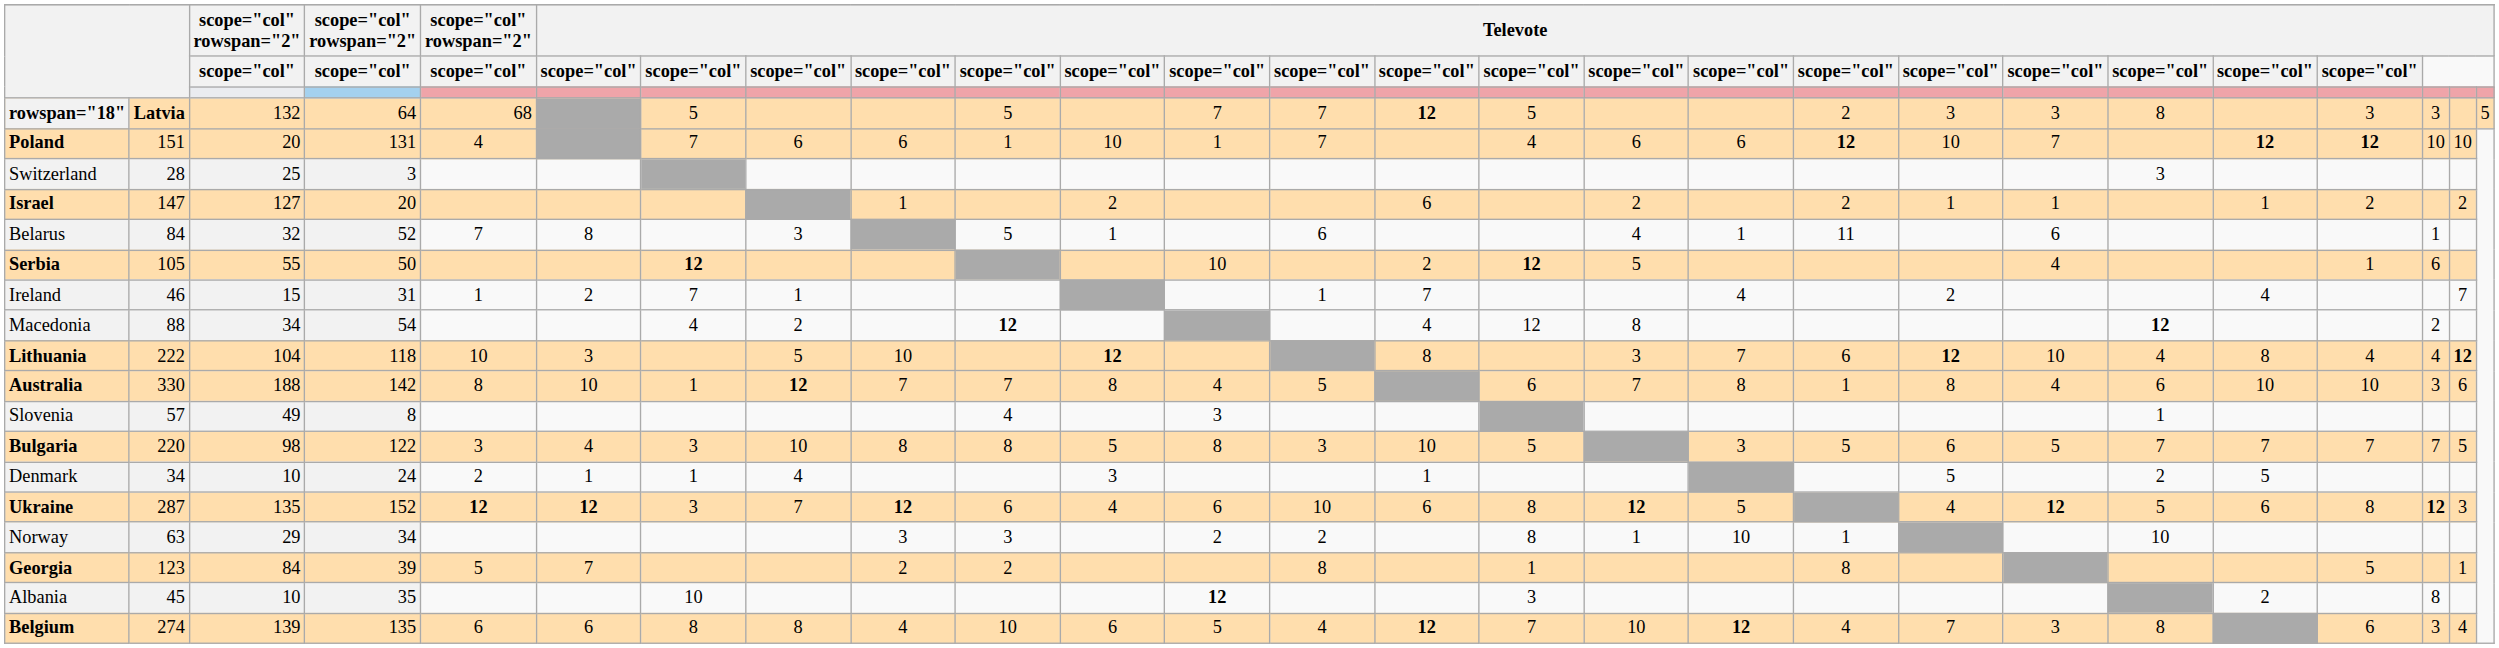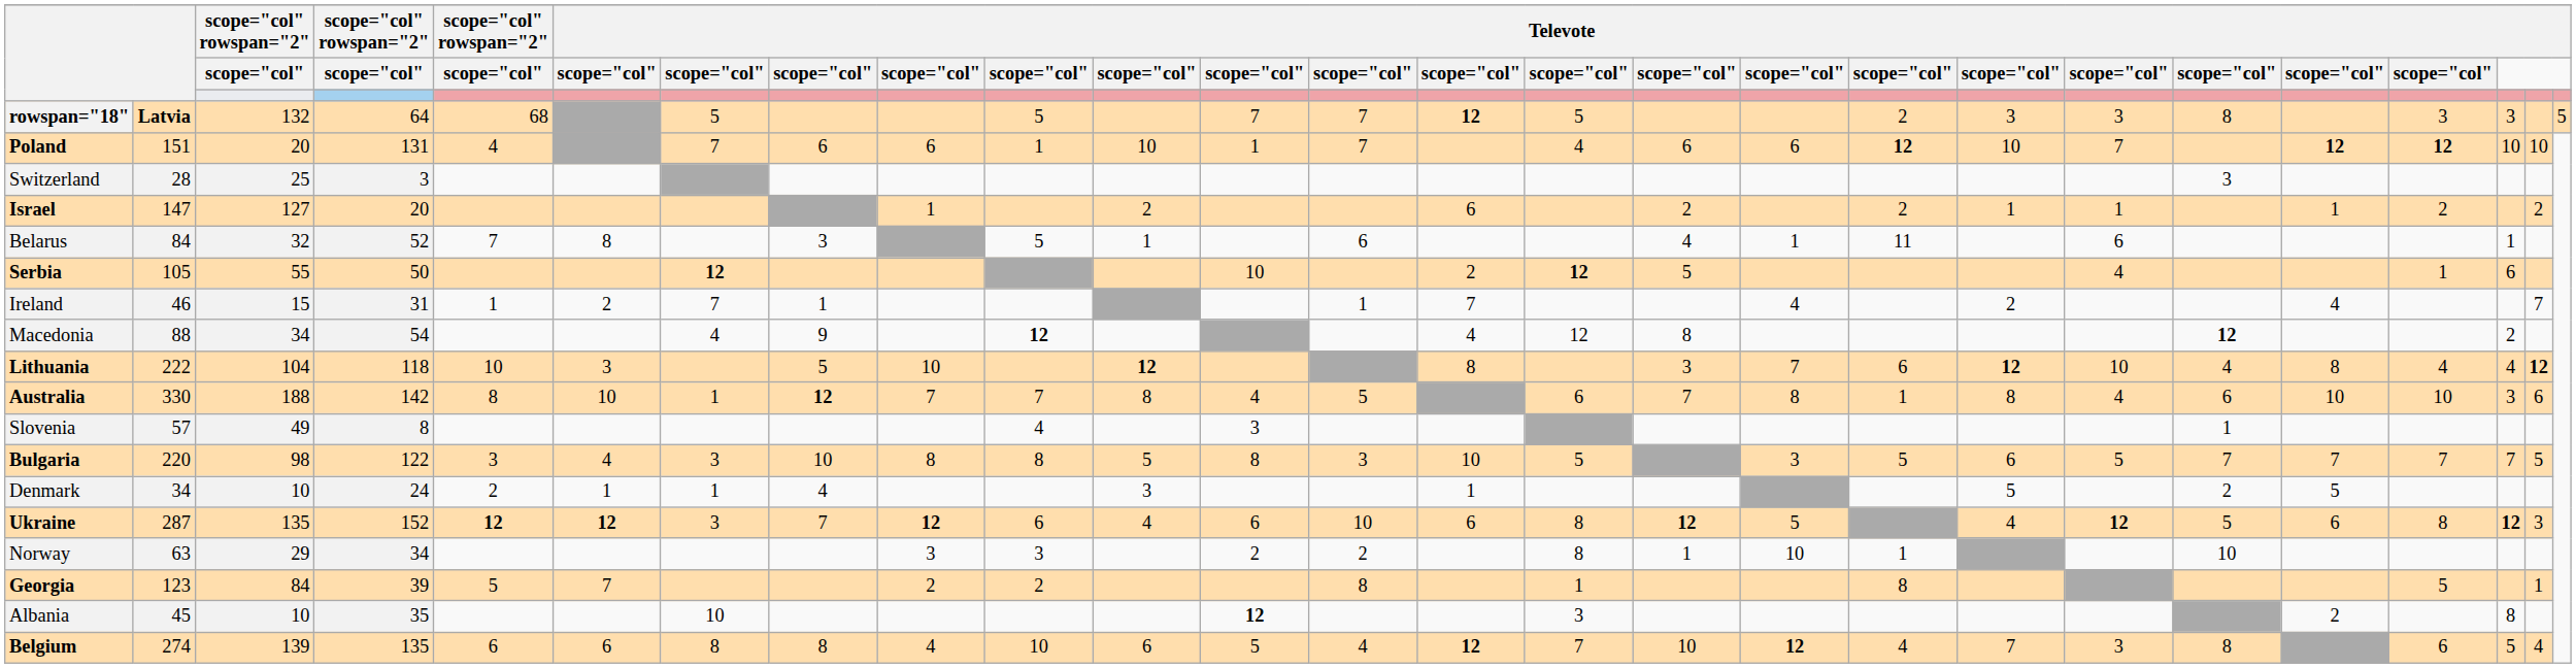Macedonia | column 8: 2 -> 9
Belgium | column 24: 3 -> 5
